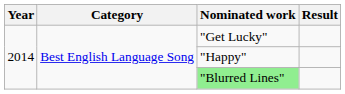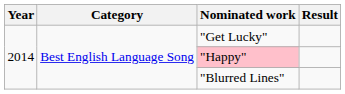"Happy" | Nominated work: no background -> pink background
"Blurred Lines" | Nominated work: lightgreen background -> no background
